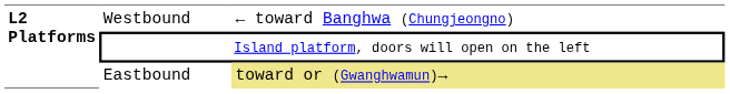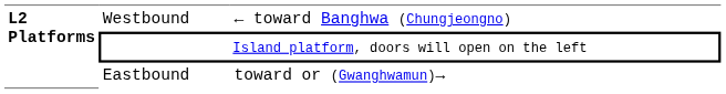Eastbound | column 3: khaki background -> no background
